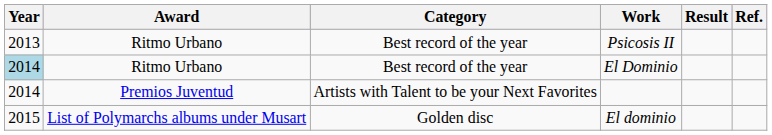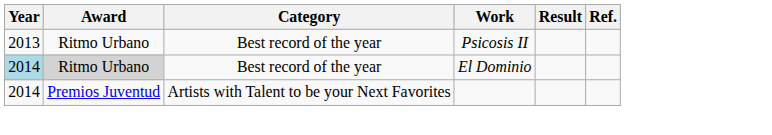El Dominio | Award: no background -> lightgrey background
- row: 2015 | List of Polymarchs albums under Musart | Golden disc | El dominio
